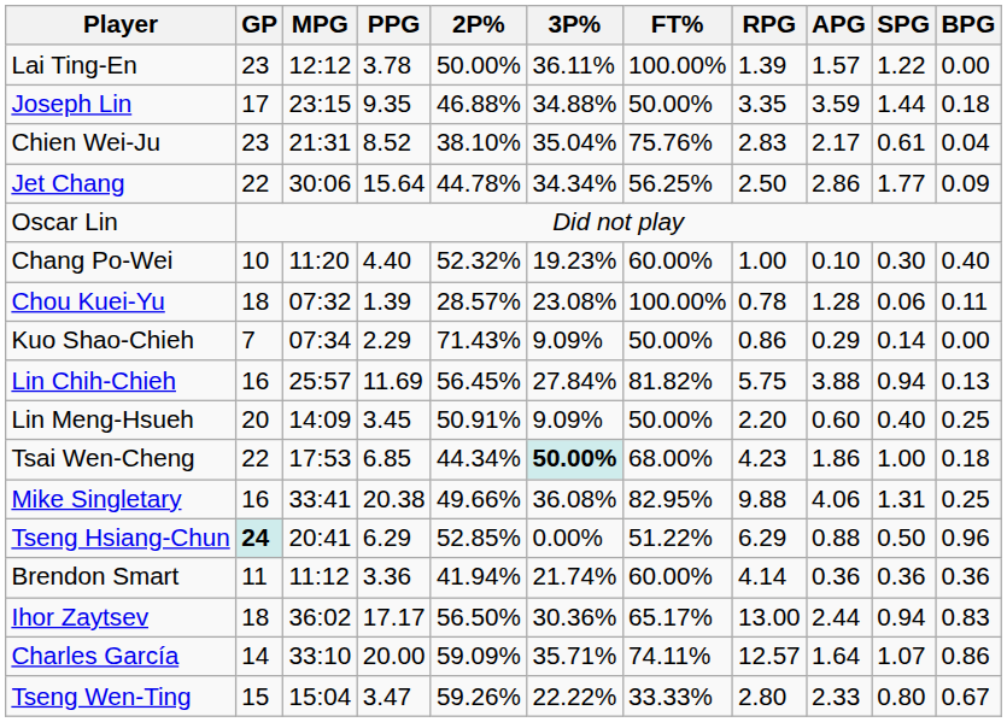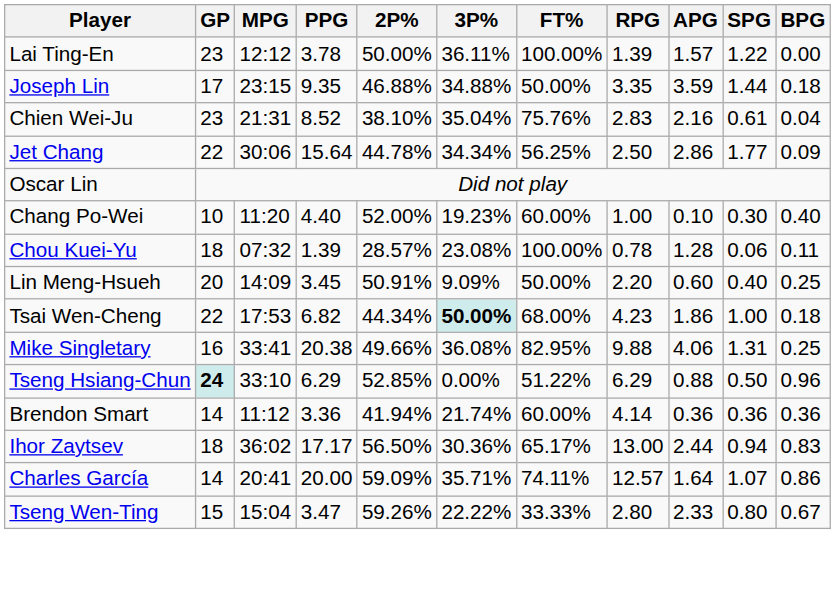Chien Wei-Ju | APG: 2.17 -> 2.16
Chang Po-Wei | 2P%: 52.32% -> 52.00%
- row: Kuo Shao-Chieh | 7 | 07:34 | 2.29 | 71.43% | 9.09% | 50.00% | 0.86 | 0.29 | 0.14 | 0.00
- row: Lin Chih-Chieh | 16 | 25:57 | 11.69 | 56.45% | 27.84% | 81.82% | 5.75 | 3.88 | 0.94 | 0.13
Tsai Wen-Cheng | PPG: 6.85 -> 6.82
Tseng Hsiang-Chun | MPG: 20:41 -> 33:10
Brendon Smart | GP: 11 -> 14
Charles García | MPG: 33:10 -> 20:41
